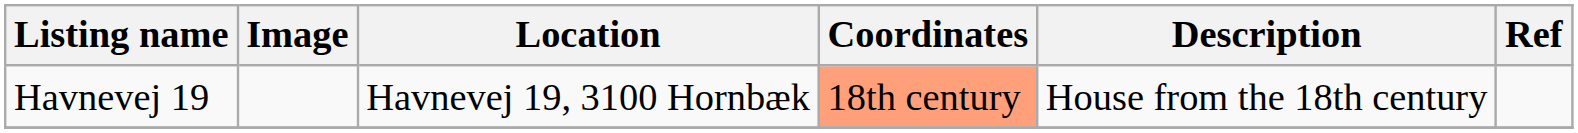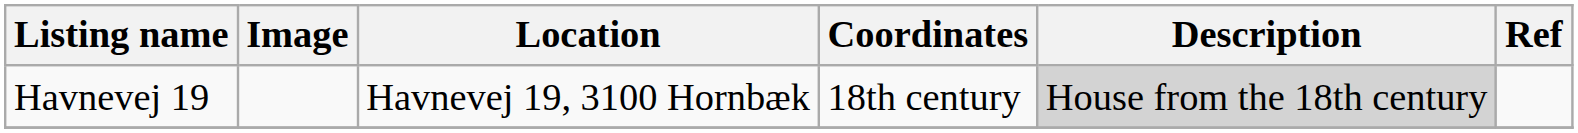Havnevej 19 | Coordinates: lightsalmon background -> no background
Havnevej 19 | Description: no background -> lightgrey background
